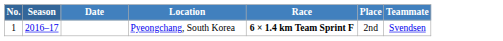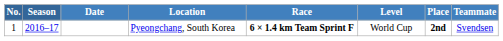+ column: Level | World Cup
Pyeongchang, South Korea | Place: normal -> bold
